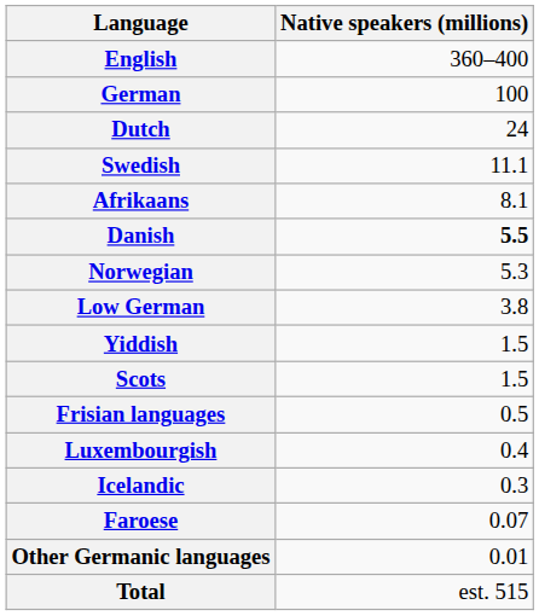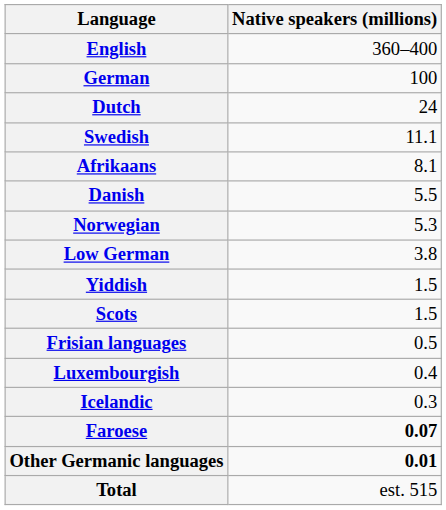Danish | Native speakers (millions): bold -> normal
Faroese | Native speakers (millions): normal -> bold
Other Germanic languages | Native speakers (millions): normal -> bold
